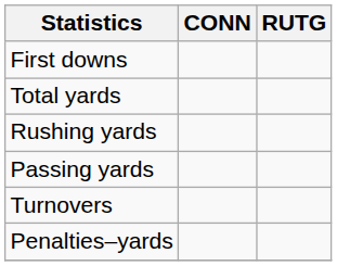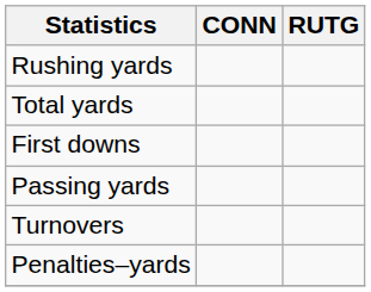rows swapped: First downs <-> Rushing yards
